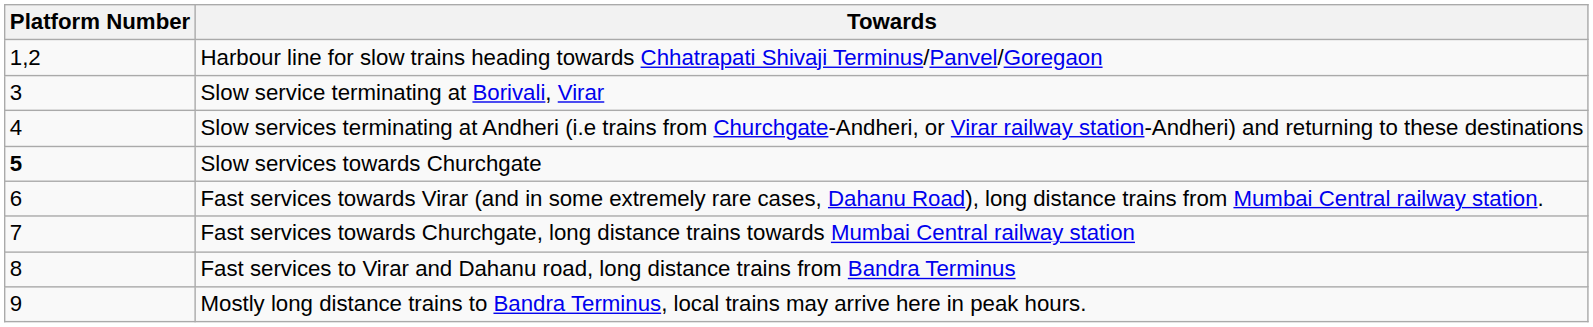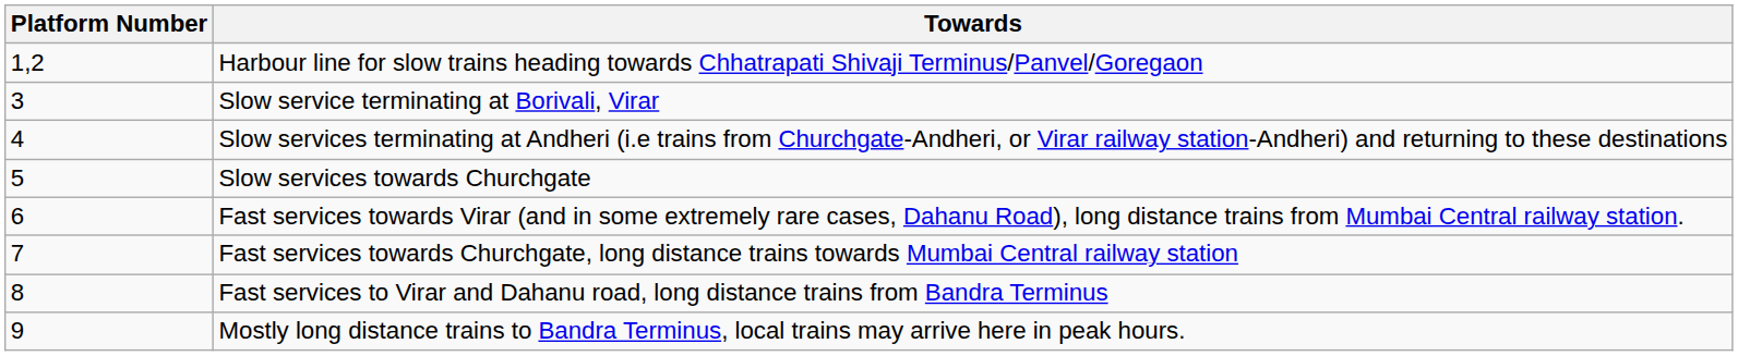Slow services towards Churchgate | Platform Number: bold -> normal
